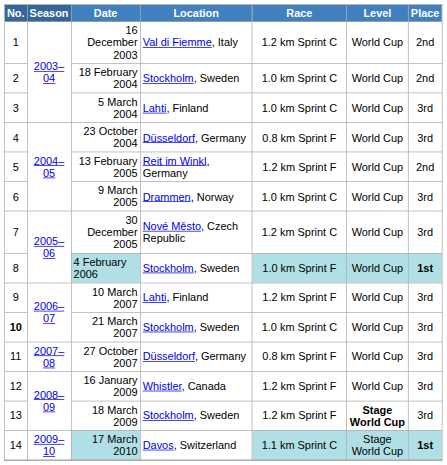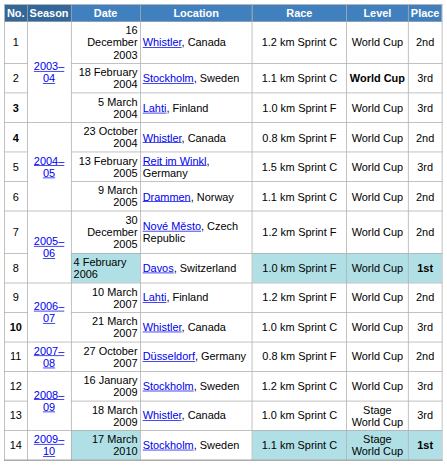16 December 2003 | Location: Val di Fiemme, Italy -> Whistler, Canada
18 February 2004 | Race: 1.0 km Sprint C -> 1.1 km Sprint C
18 February 2004 | Level: normal -> bold
18 February 2004 | Place: 2nd -> 3rd
5 March 2004 | No.: normal -> bold
5 March 2004 | Race: 1.0 km Sprint C -> 1.0 km Sprint F
23 October 2004 | No.: normal -> bold
23 October 2004 | Location: Düsseldorf, Germany -> Whistler, Canada
23 October 2004 | Place: 3rd -> 2nd
13 February 2005 | Race: 1.2 km Sprint F -> 1.5 km Sprint C
13 February 2005 | Place: 2nd -> 3rd
9 March 2005 | Race: 1.0 km Sprint C -> 1.1 km Sprint C
9 March 2005 | Place: 3rd -> 2nd
30 December 2005 | Race: 1.2 km Sprint C -> 1.2 km Sprint F
30 December 2005 | Place: 3rd -> 2nd
4 February 2006 | Location: Stockholm, Sweden -> Davos, Switzerland
10 March 2007 | Place: 3rd -> 2nd
21 March 2007 | Location: Stockholm, Sweden -> Whistler, Canada
27 October 2007 | Place: 3rd -> 2nd
16 January 2009 | Location: Whistler, Canada -> Stockholm, Sweden
16 January 2009 | Race: 1.2 km Sprint F -> 1.2 km Sprint C
18 March 2009 | Location: Stockholm, Sweden -> Whistler, Canada
18 March 2009 | Race: 1.2 km Sprint F -> 1.0 km Sprint C
18 March 2009 | Level: bold -> normal
17 March 2010 | Location: Davos, Switzerland -> Stockholm, Sweden
